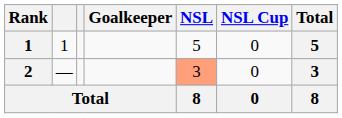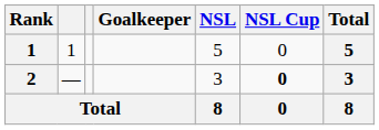2 | NSL: lightsalmon background -> no background
2 | NSL Cup: normal -> bold
